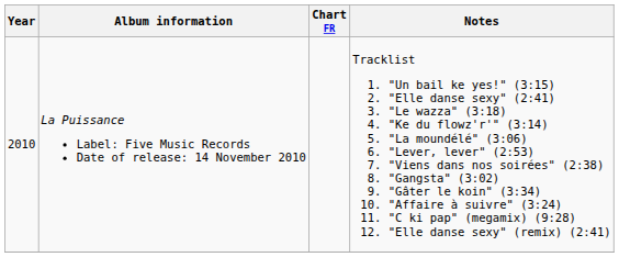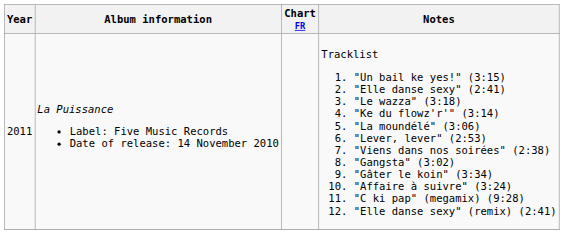row 2 | Year: 2010 -> 2011
